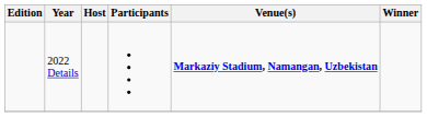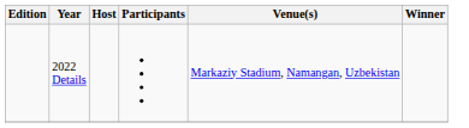2022 Details | Venue(s): bold -> normal
